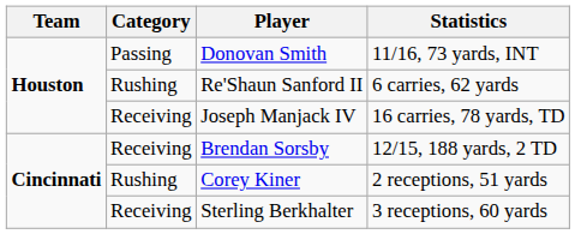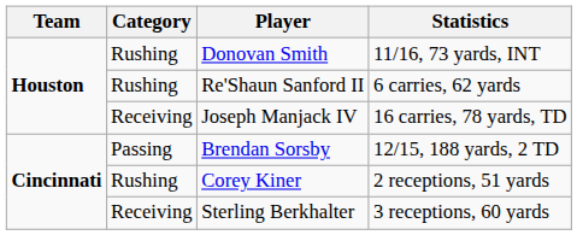Donovan Smith | Category: Passing -> Rushing
Brendan Sorsby | Category: Receiving -> Passing
